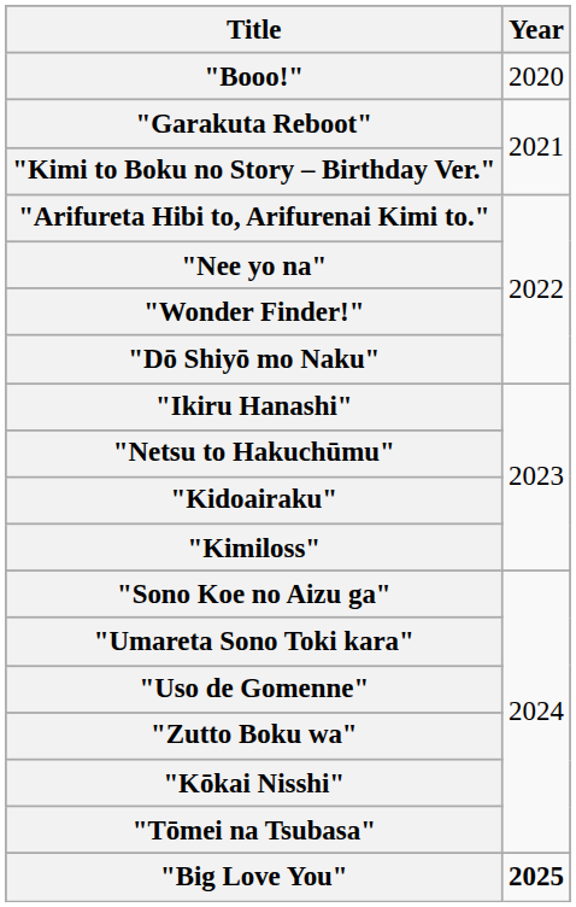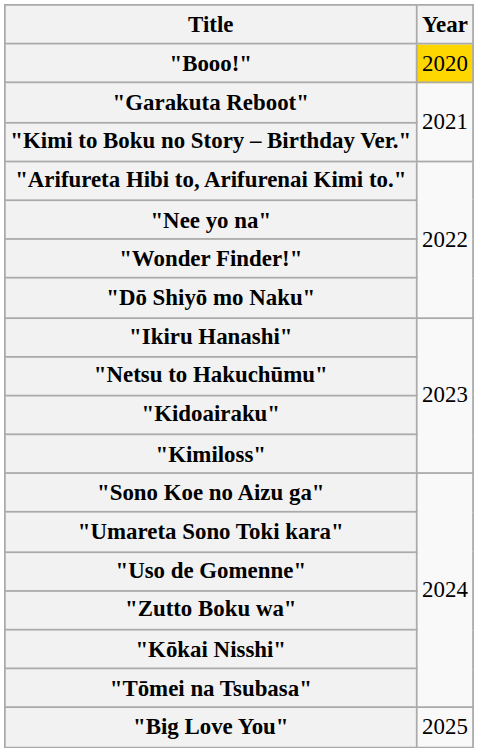"Booo!" | Year: no background -> gold background
"Big Love You" | Year: bold -> normal
